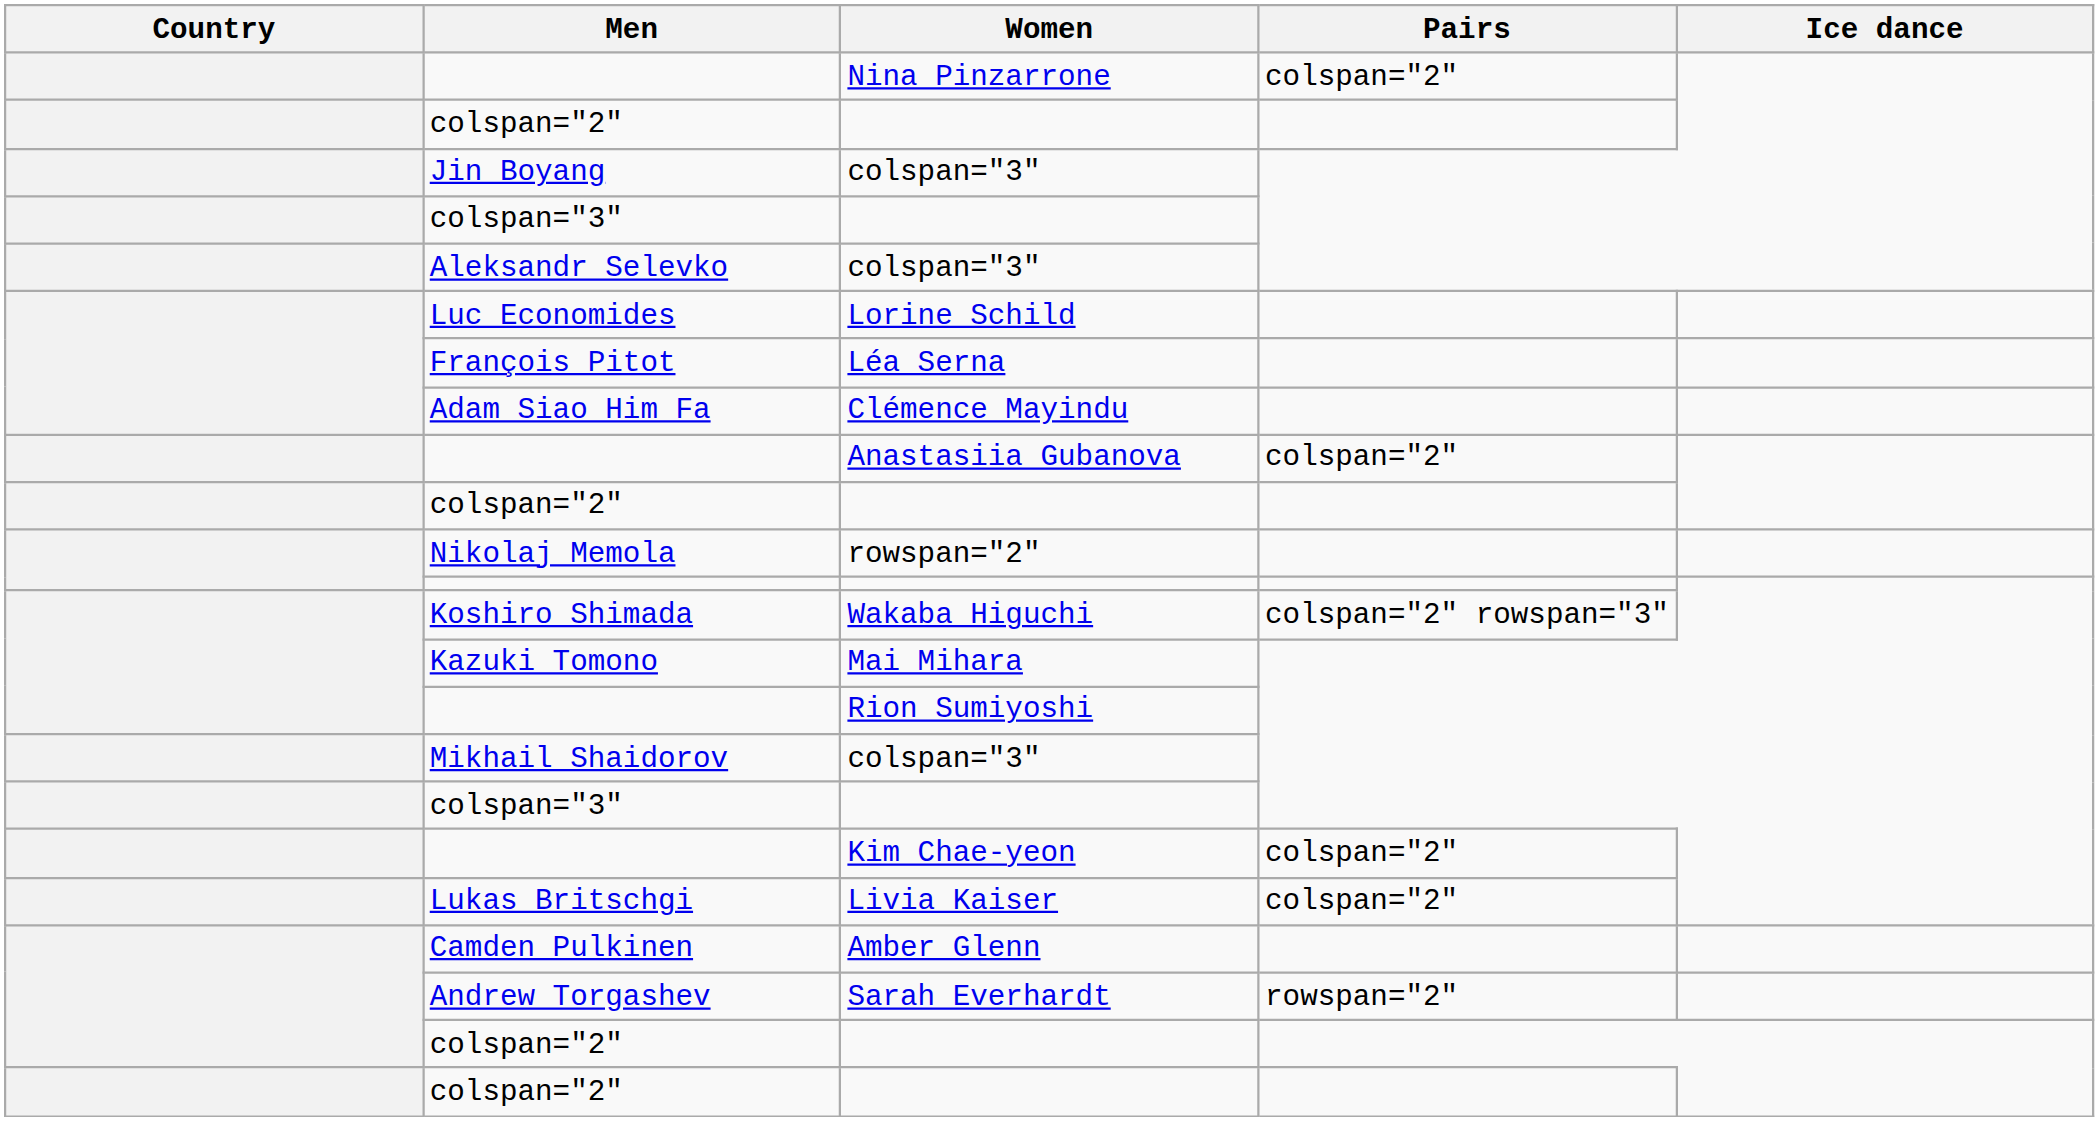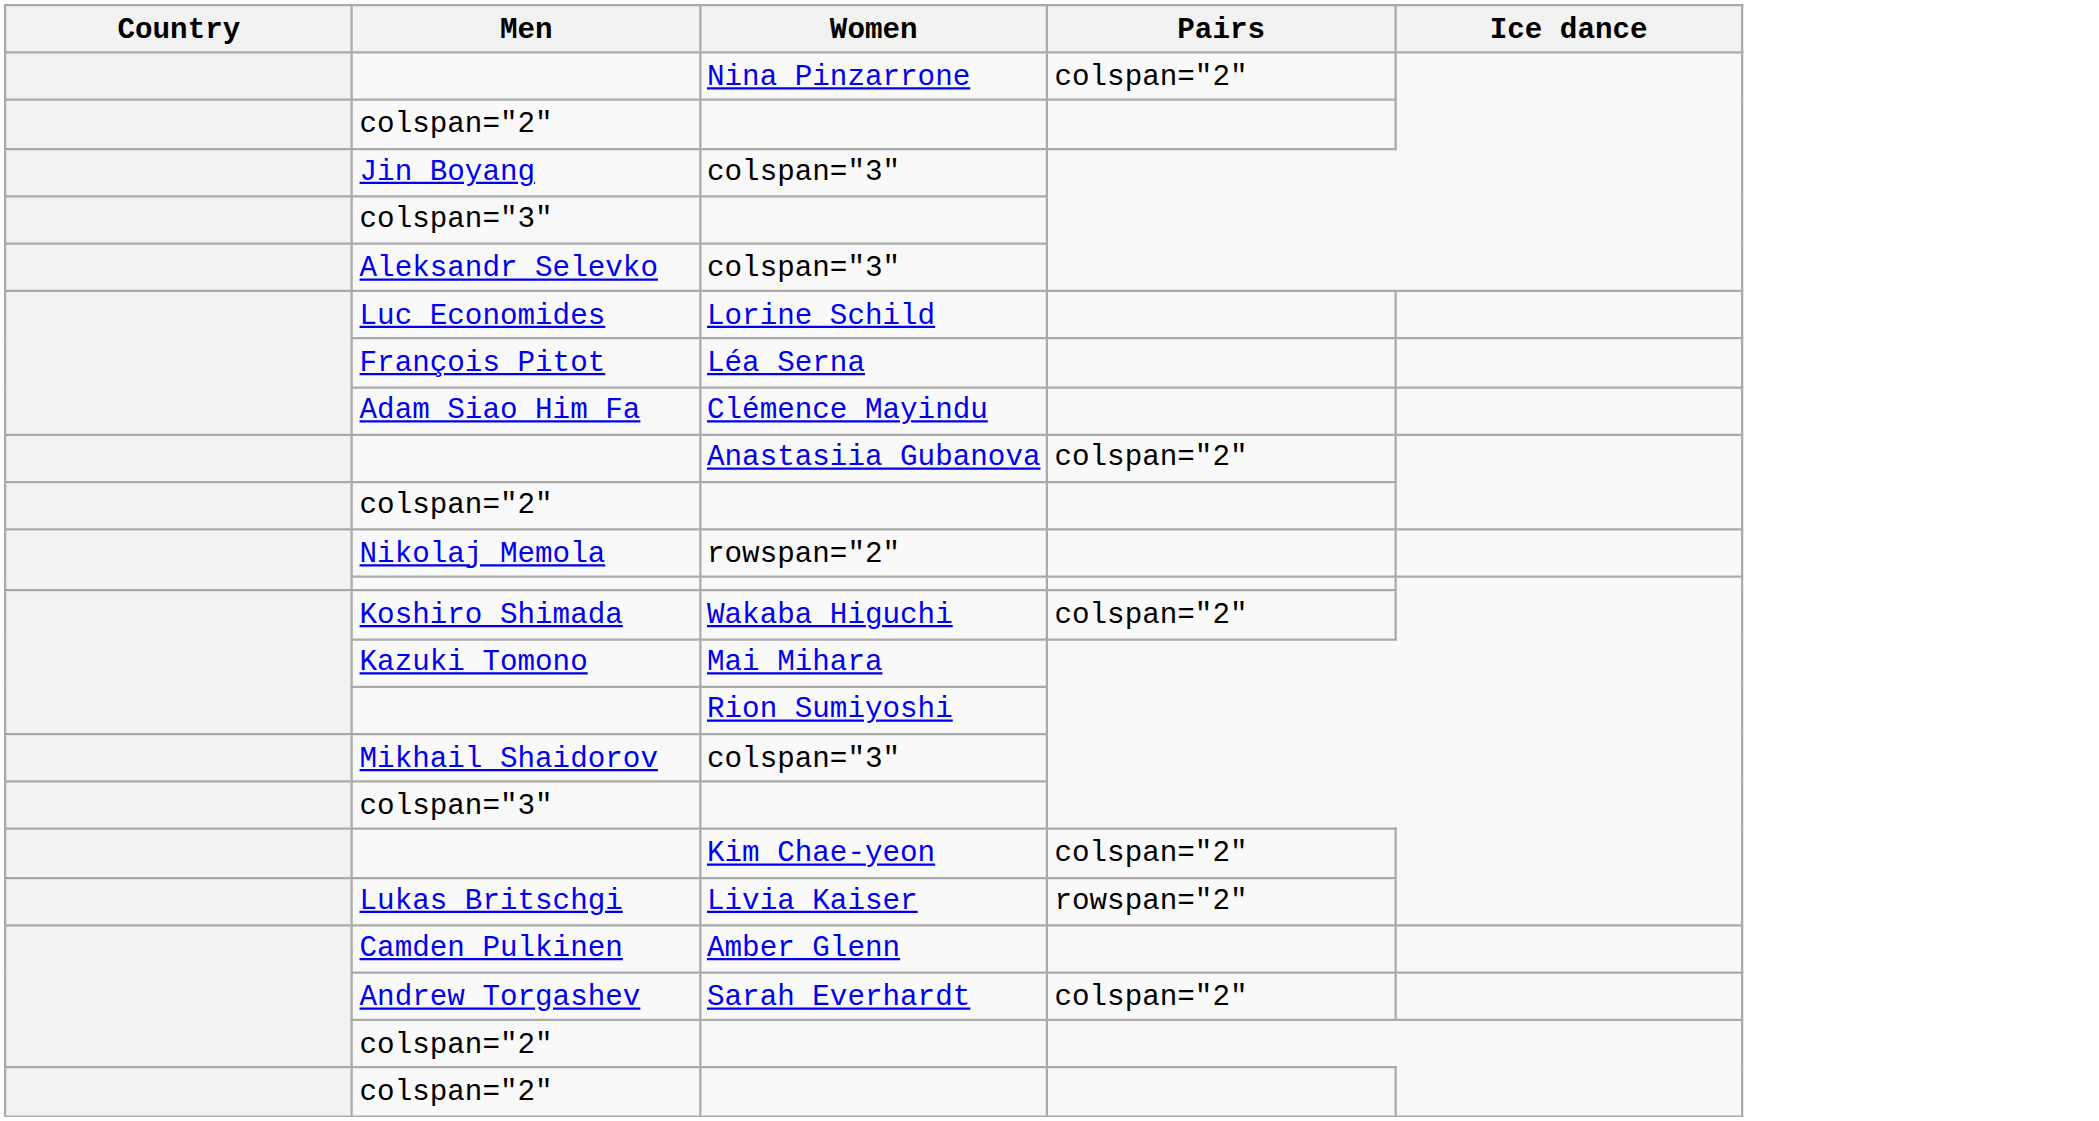Koshiro Shimada | Pairs: colspan="2" rowspan="3" -> colspan="2"
Lukas Britschgi | Pairs: colspan="2" -> rowspan="2"
Andrew Torgashev | Pairs: rowspan="2" -> colspan="2"
